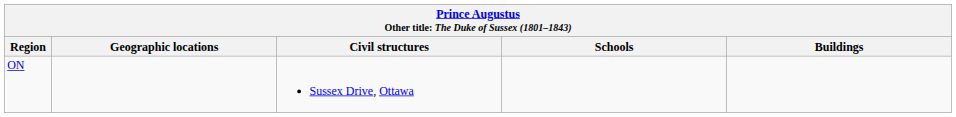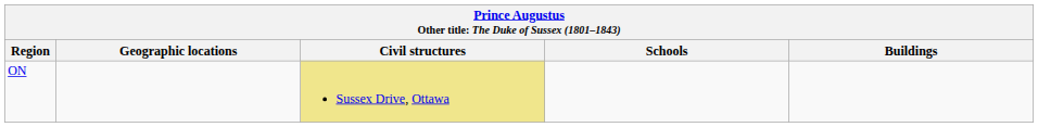ON | Civil structures: no background -> khaki background
